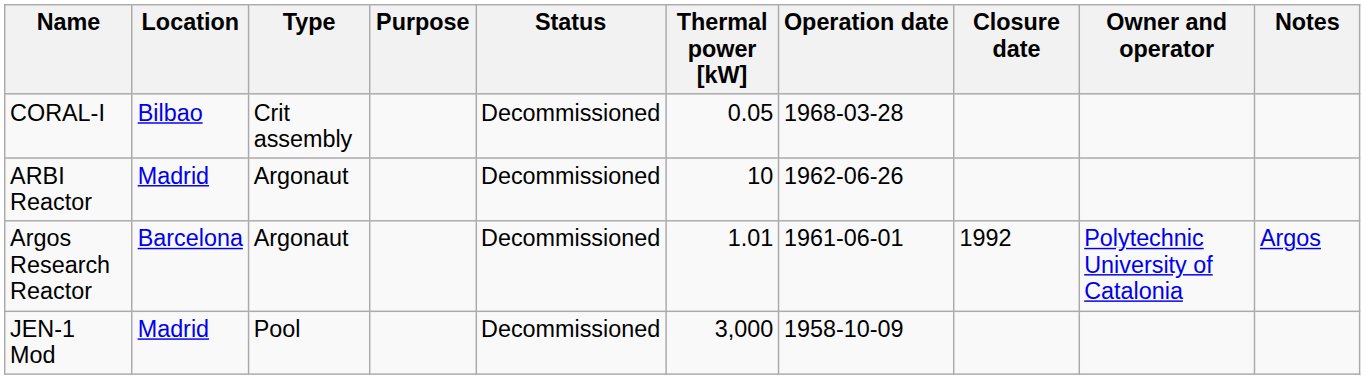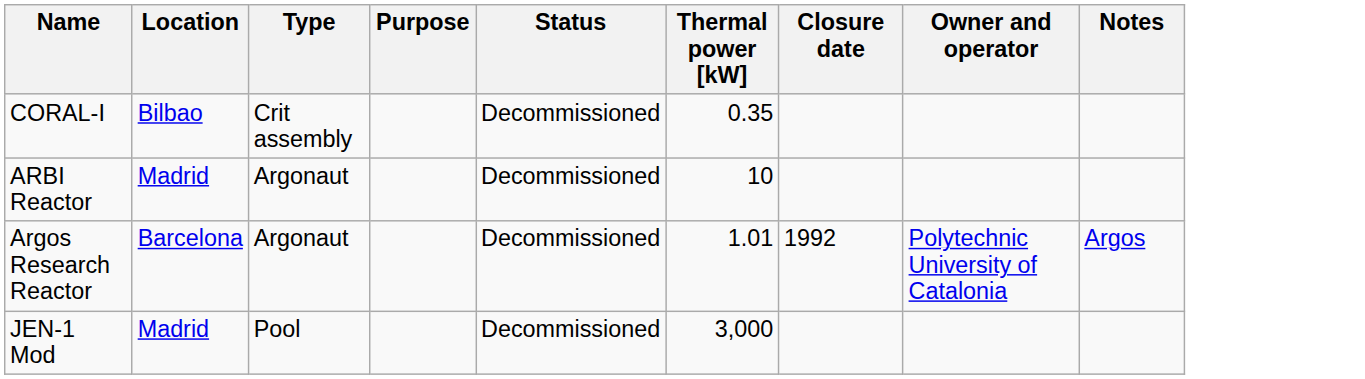- column: Operation date | 1968-03-28 | 1962-06-26 | 1961-06-01 | 1958-10-09
CORAL-I | Thermal power [kW]: 0.05 -> 0.35
